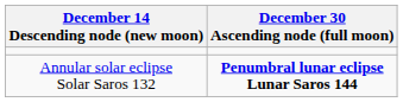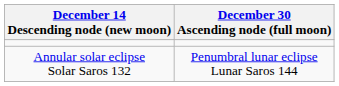Annular solar eclipse Solar Saros 132 | December 30 Ascending node (full moon): bold -> normal
